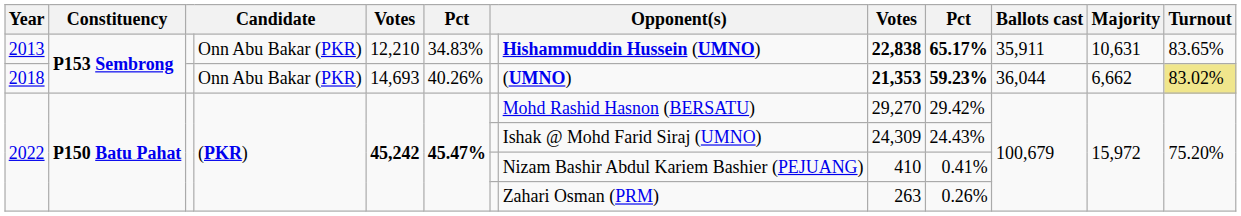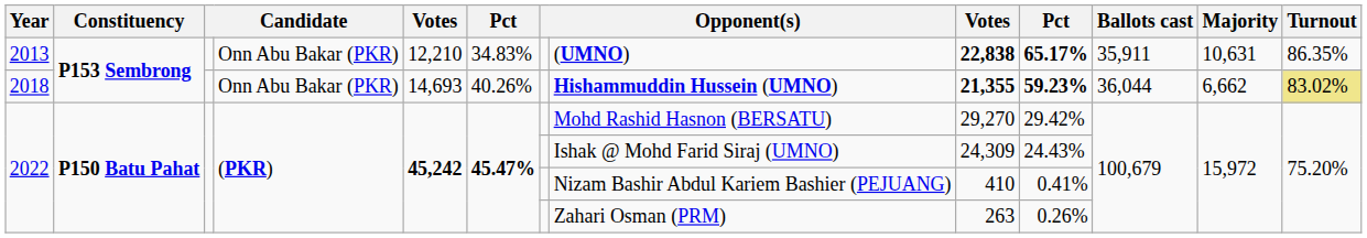2013 | column 8: Hishammuddin Hussein (UMNO) -> (UMNO)
2013 | Turnout: 83.65% -> 86.35%
2018 | column 8: (UMNO) -> Hishammuddin Hussein (UMNO)
2018 | column 9: 21,353 -> 21,355
